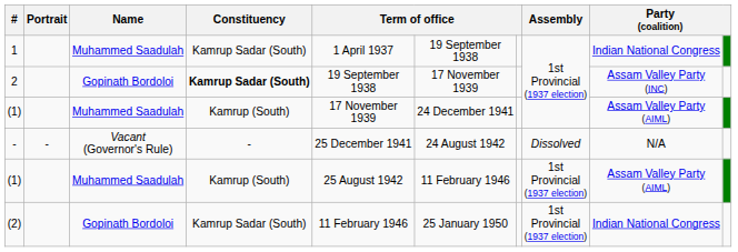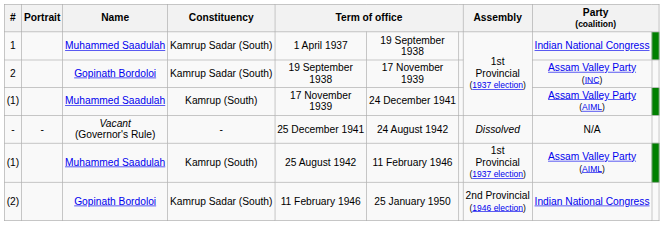2 | Constituency: bold -> normal
(2) | Assembly: 1st Provincial (1937 election) -> 2nd Provincial (1946 election)
